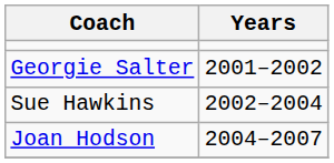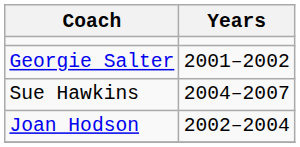row 4 | Years: 2002–2004 -> 2004–2007
row 5 | Years: 2004–2007 -> 2002–2004
